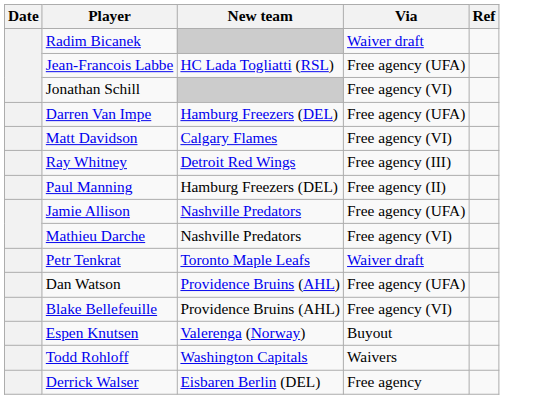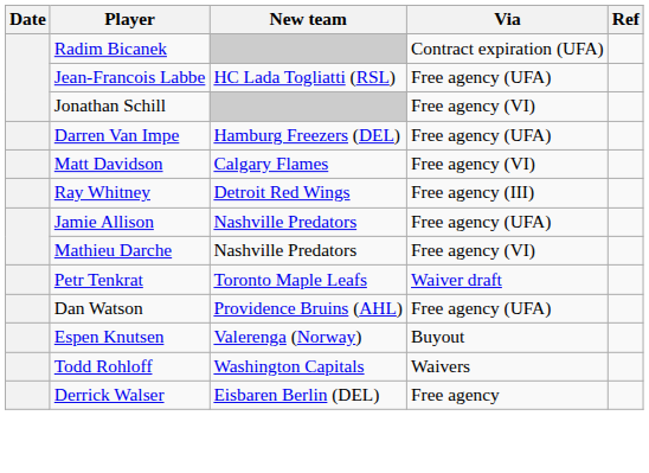Radim Bicanek | Via: Waiver draft -> Contract expiration (UFA)
- row: Paul Manning | Hamburg Freezers (DEL) | Free agency (II)
- row: Blake Bellefeuille | Providence Bruins (AHL) | Free agency (VI)
